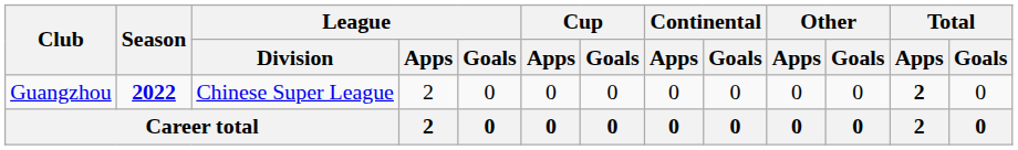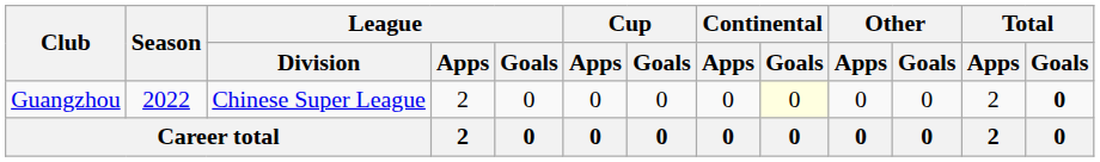Guangzhou | Season: bold -> normal
Guangzhou | Continental / Goals: no background -> lightyellow background
Guangzhou | Total / Apps: bold -> normal
Guangzhou | Total / Goals: normal -> bold
